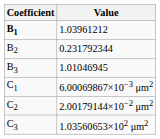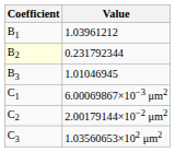1.03961212 | Coefficient: bold -> normal
0.231792344 | Coefficient: no background -> lightyellow background
